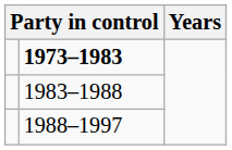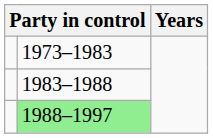1973–1983 | column 2: bold -> normal
1988–1997 | column 2: no background -> lightgreen background
